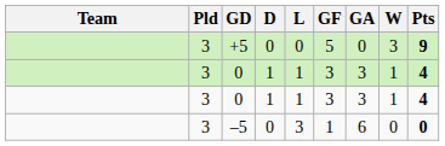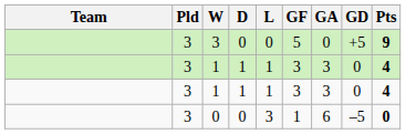columns swapped: W <-> GD
